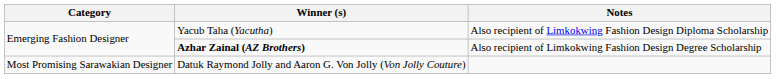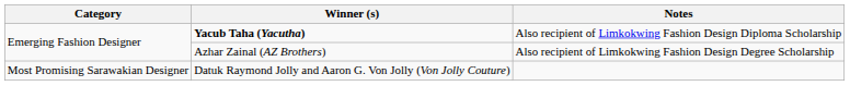Yacub Taha (Yacutha) | Winner (s): normal -> bold
Azhar Zainal (AZ Brothers) | Winner (s): bold -> normal
